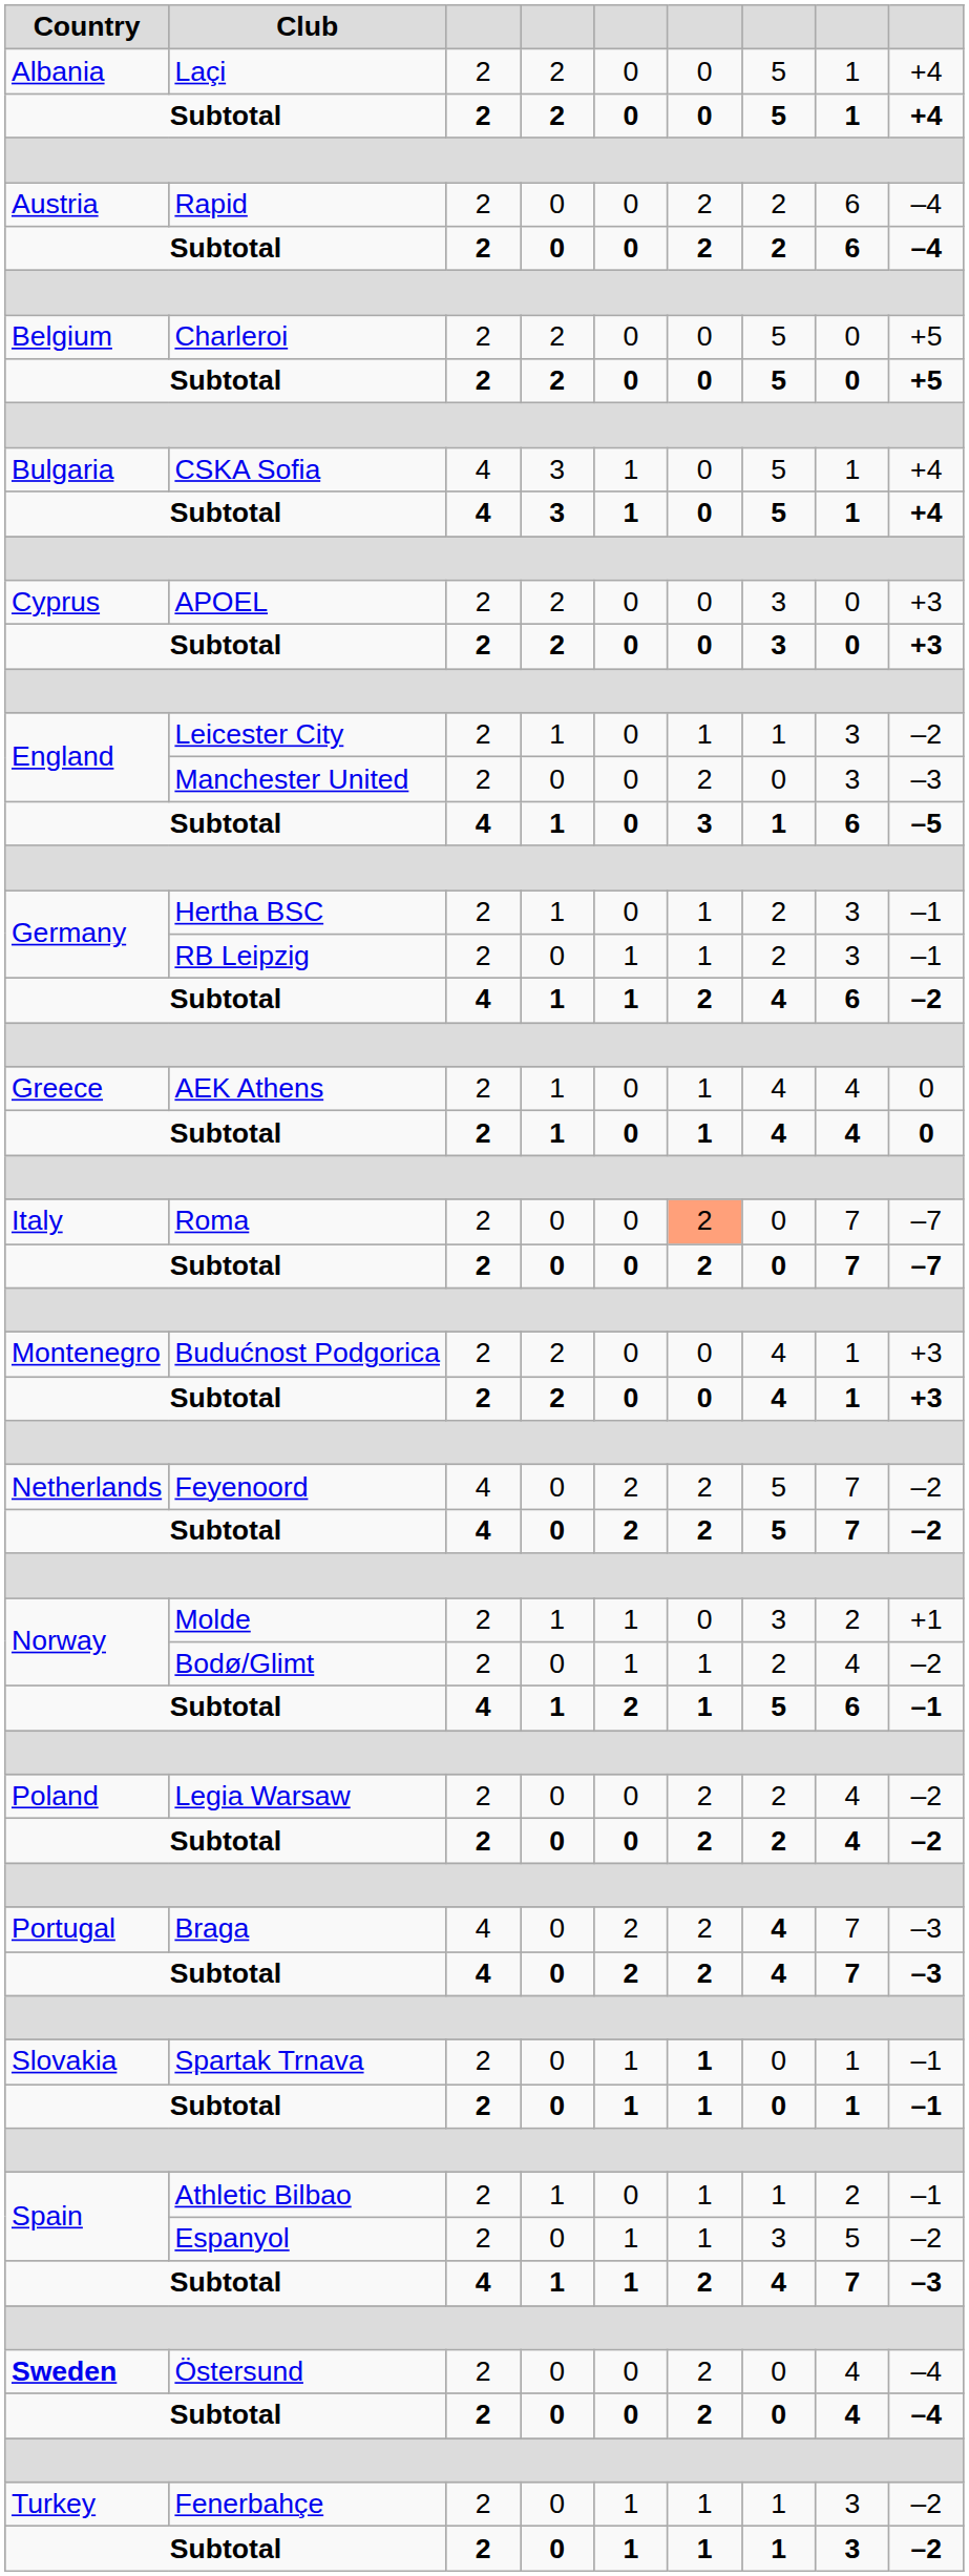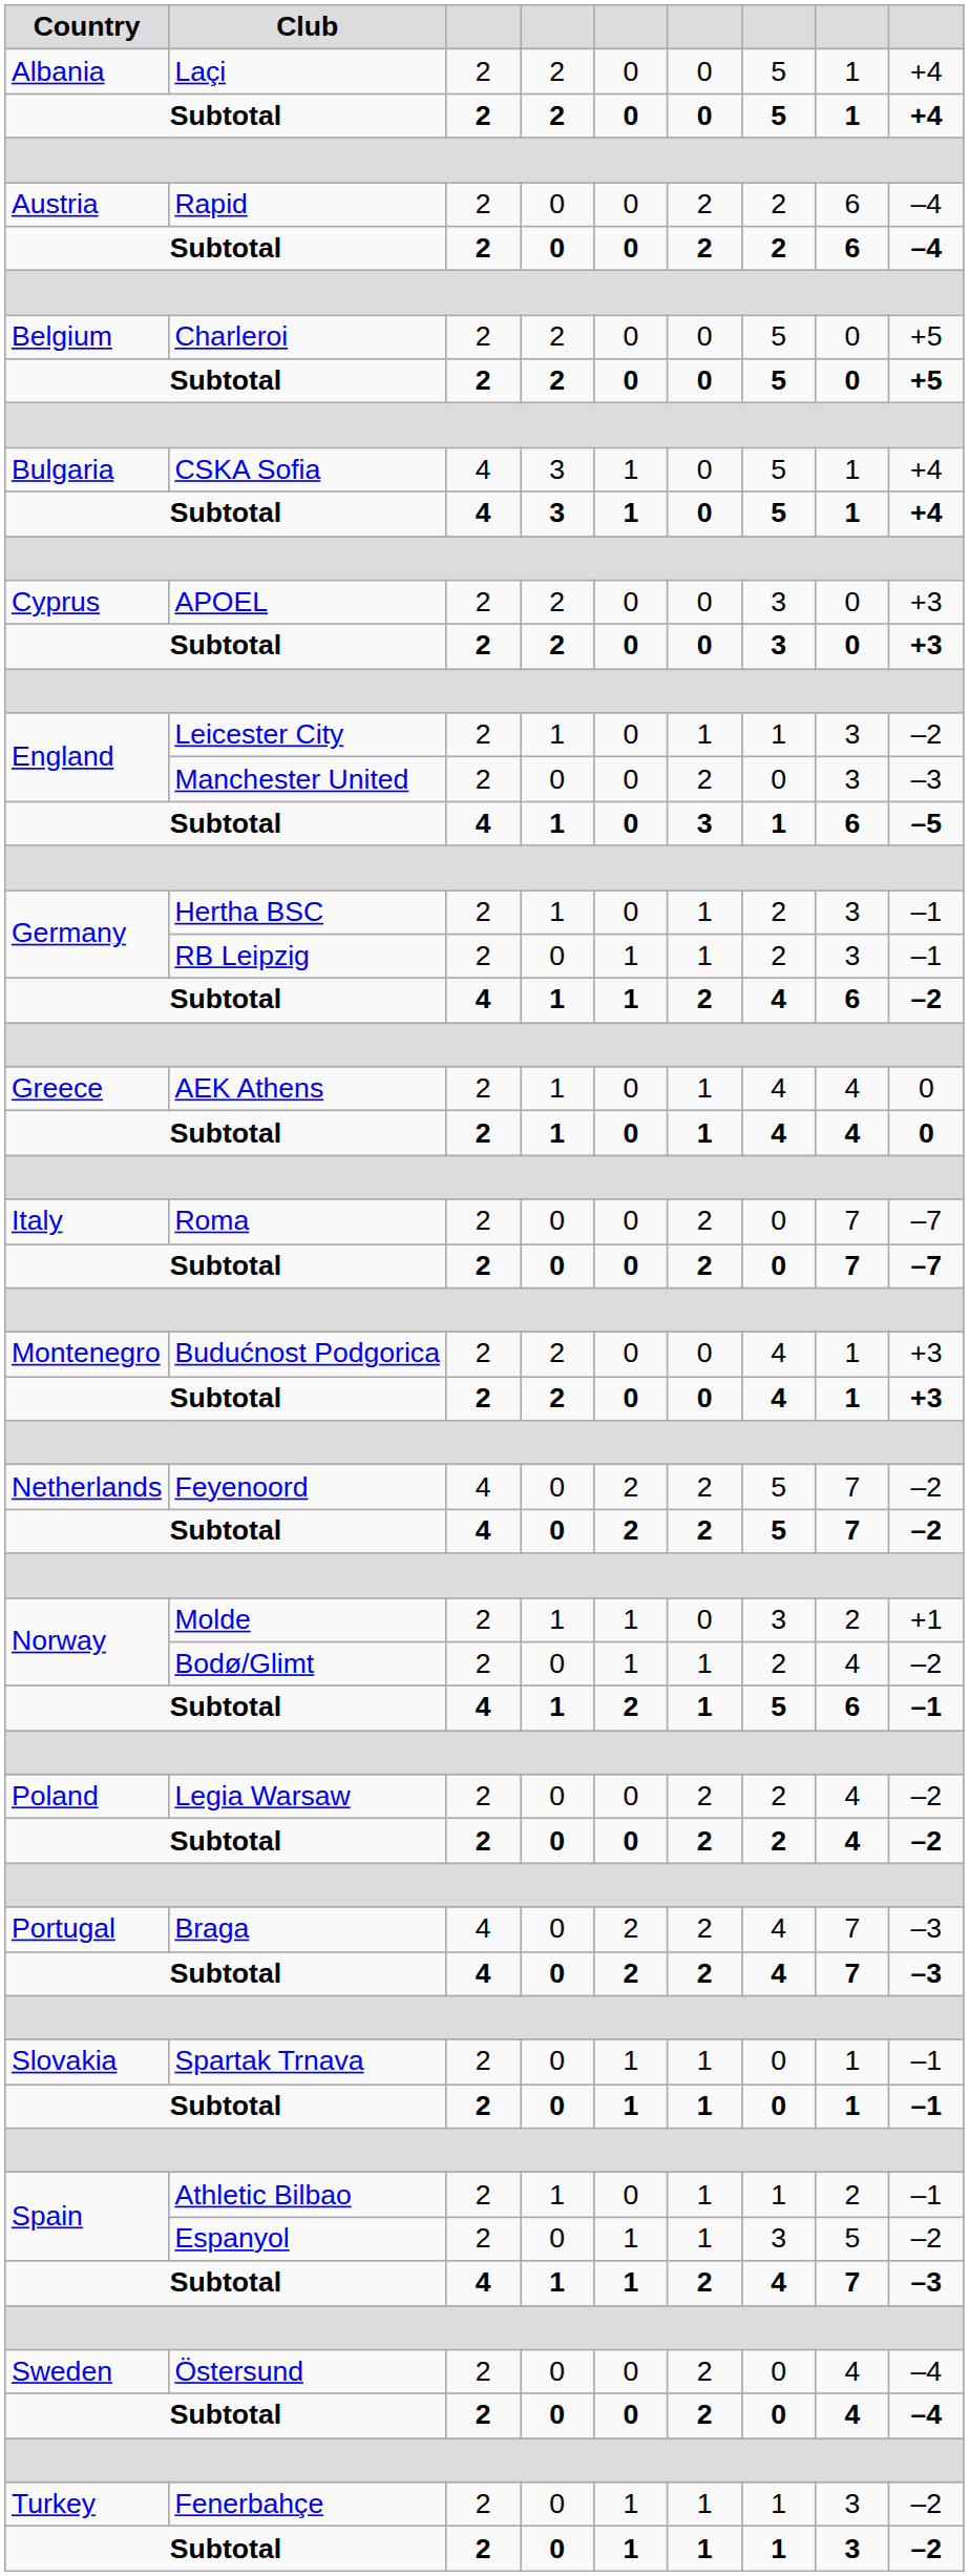Roma | column 6: lightsalmon background -> no background
Braga | column 7: bold -> normal
Spartak Trnava | column 6: bold -> normal
Östersund | Country: bold -> normal
